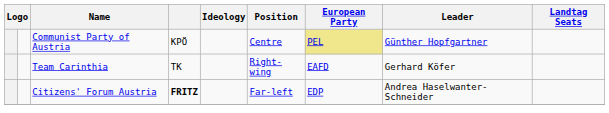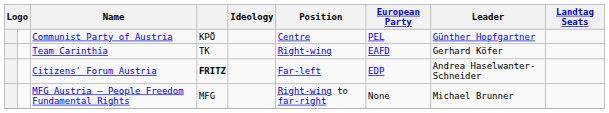Communist Party of Austria | European Party: khaki background -> no background
+ row: MFG Austria – People Freedom Fundamental Rights | MFG | Right-wing to far-right | None | Michael Brunner
